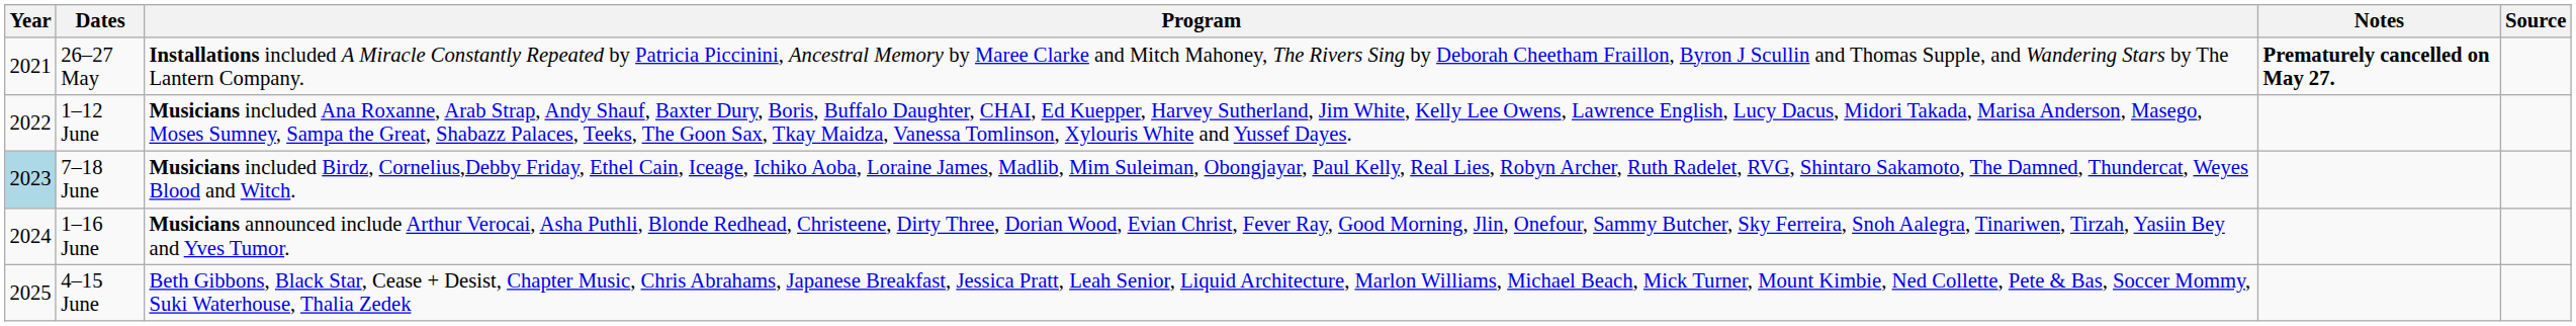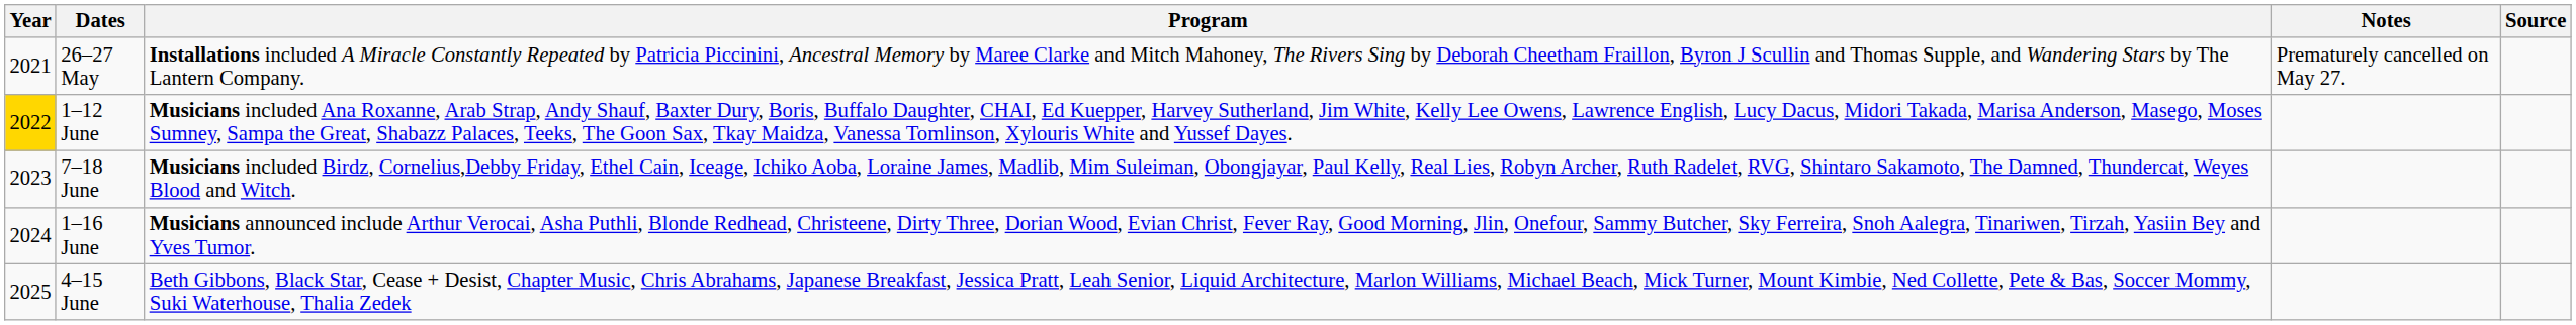26–27 May | Notes: bold -> normal
1–12 June | Year: no background -> gold background
7–18 June | Year: lightblue background -> no background
